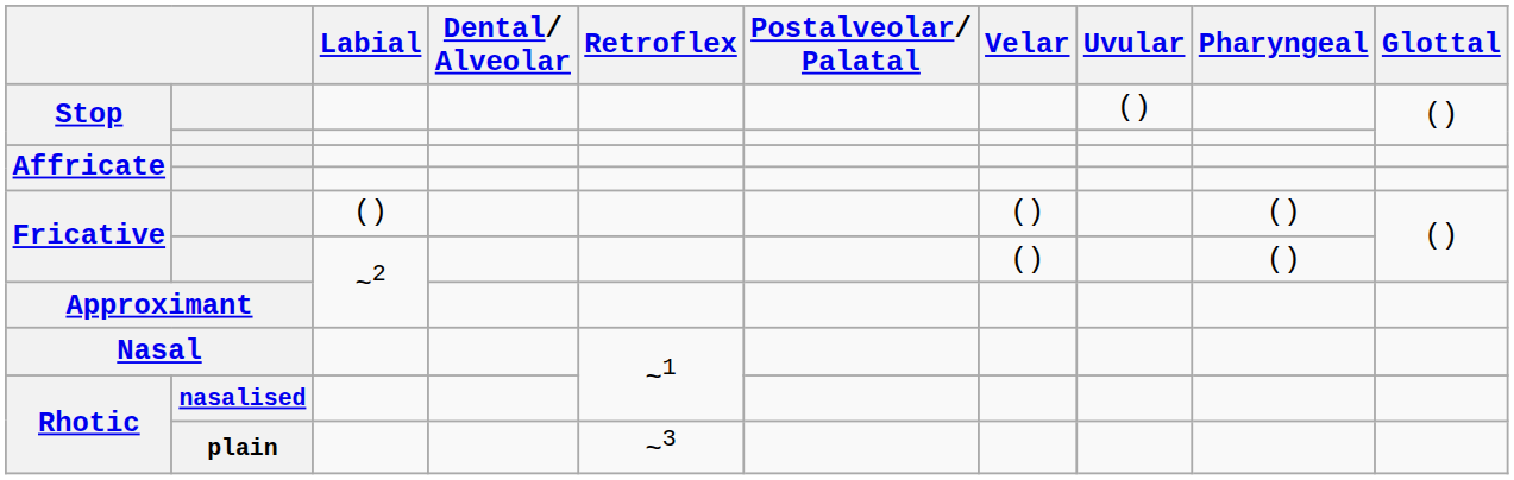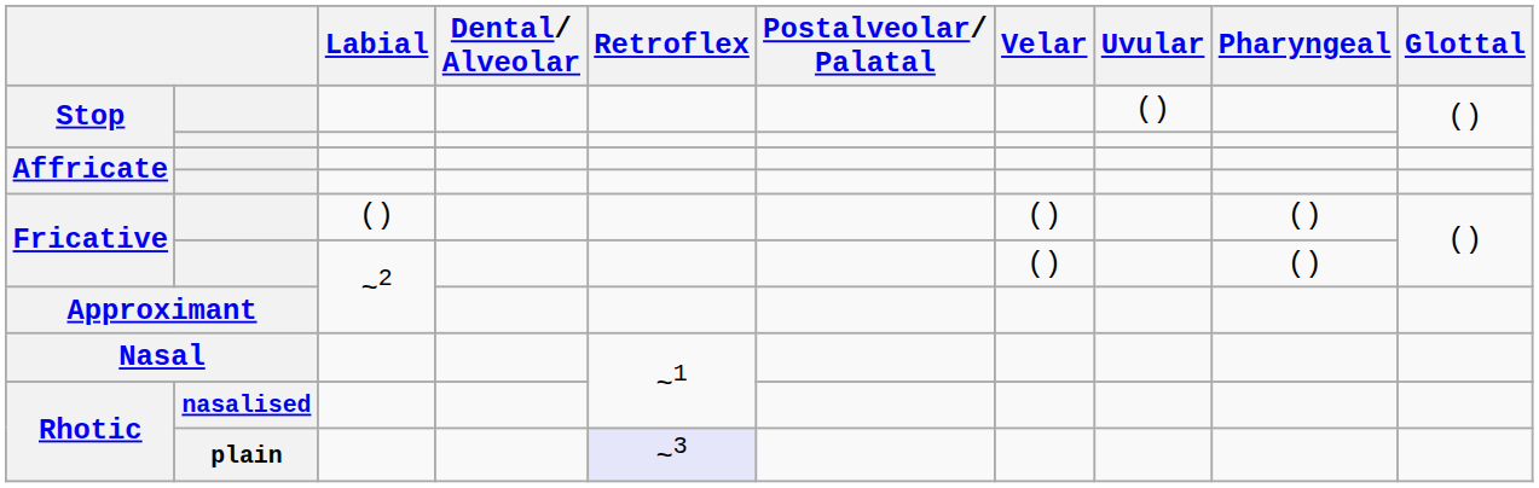Rhotic / plain | Retroflex: no background -> lavender background
